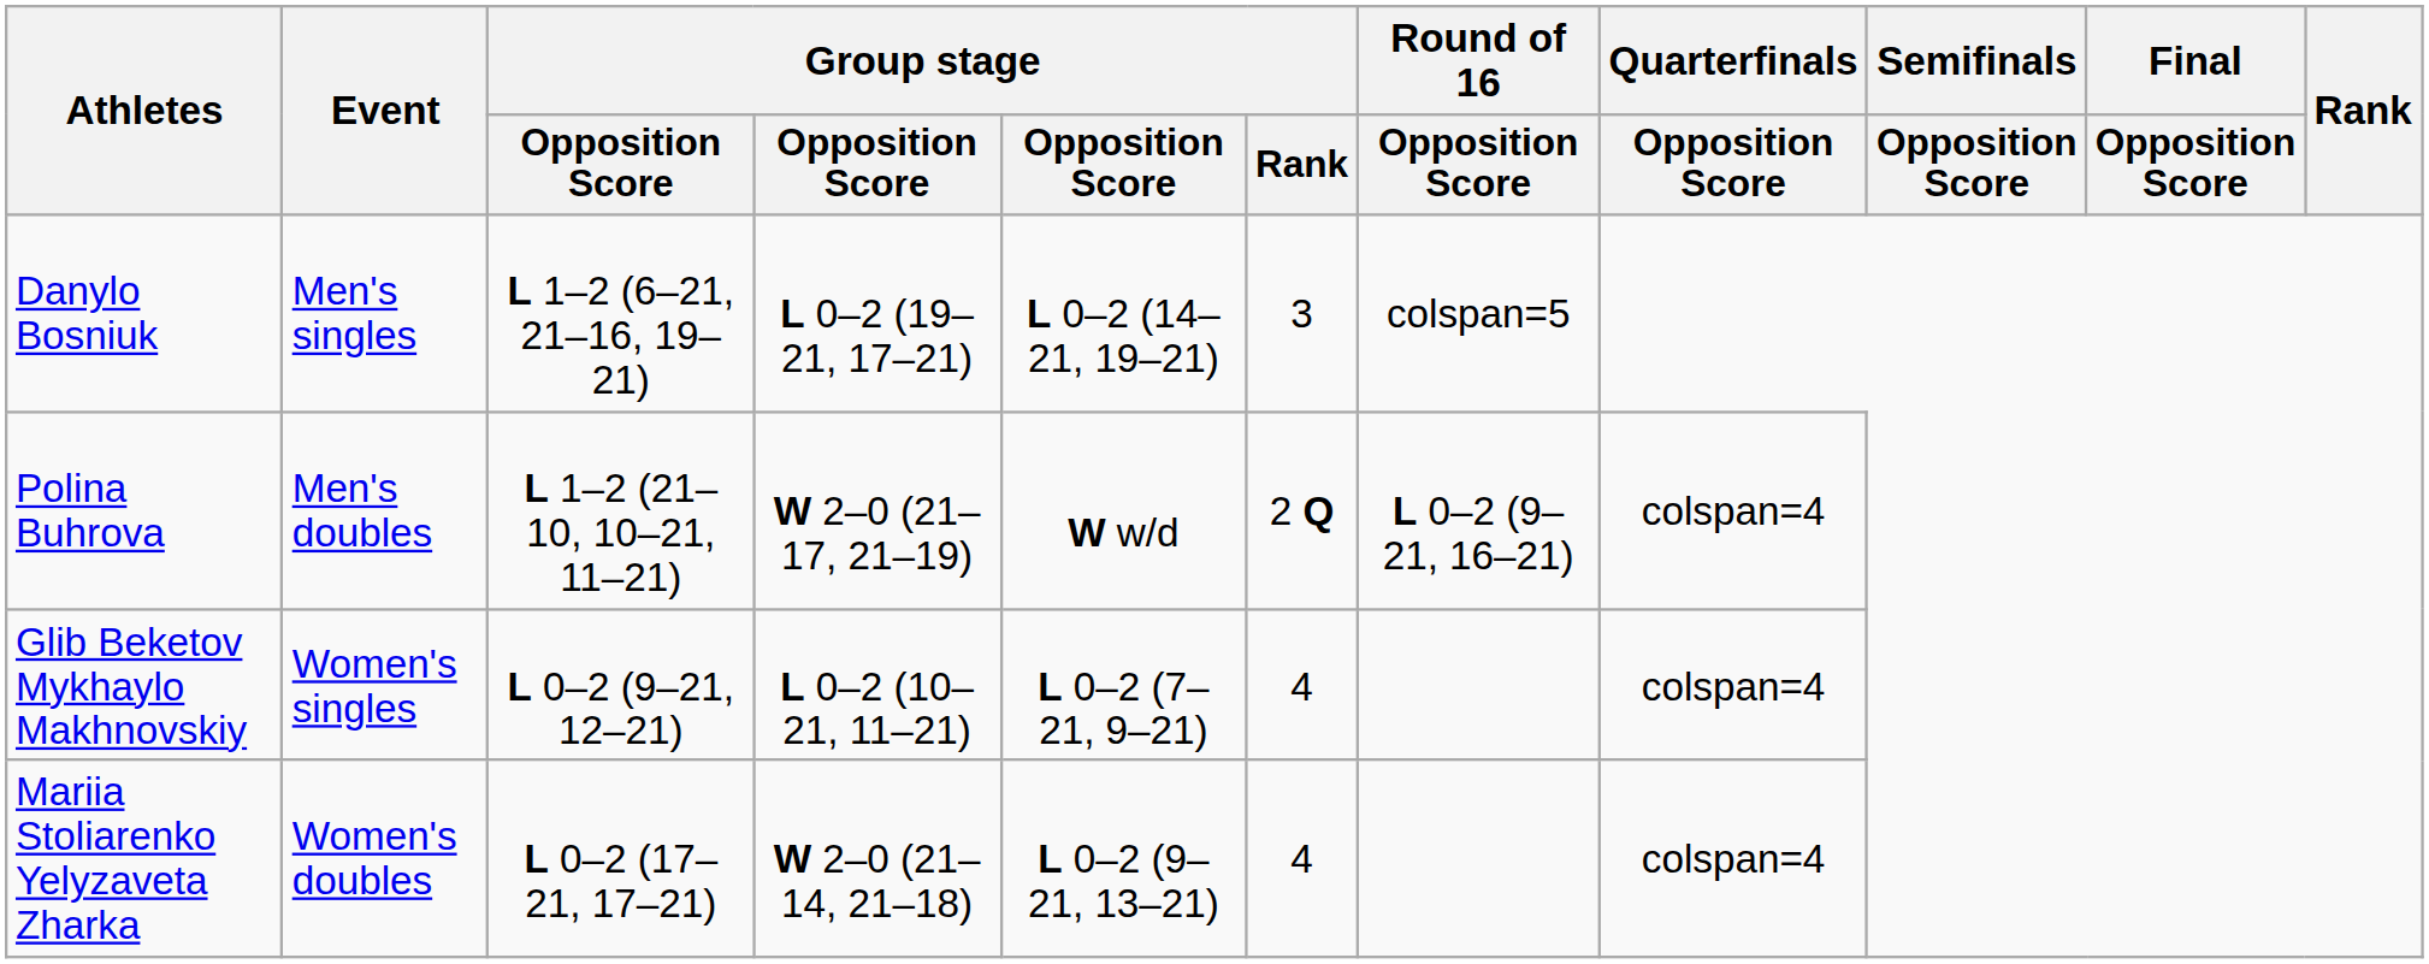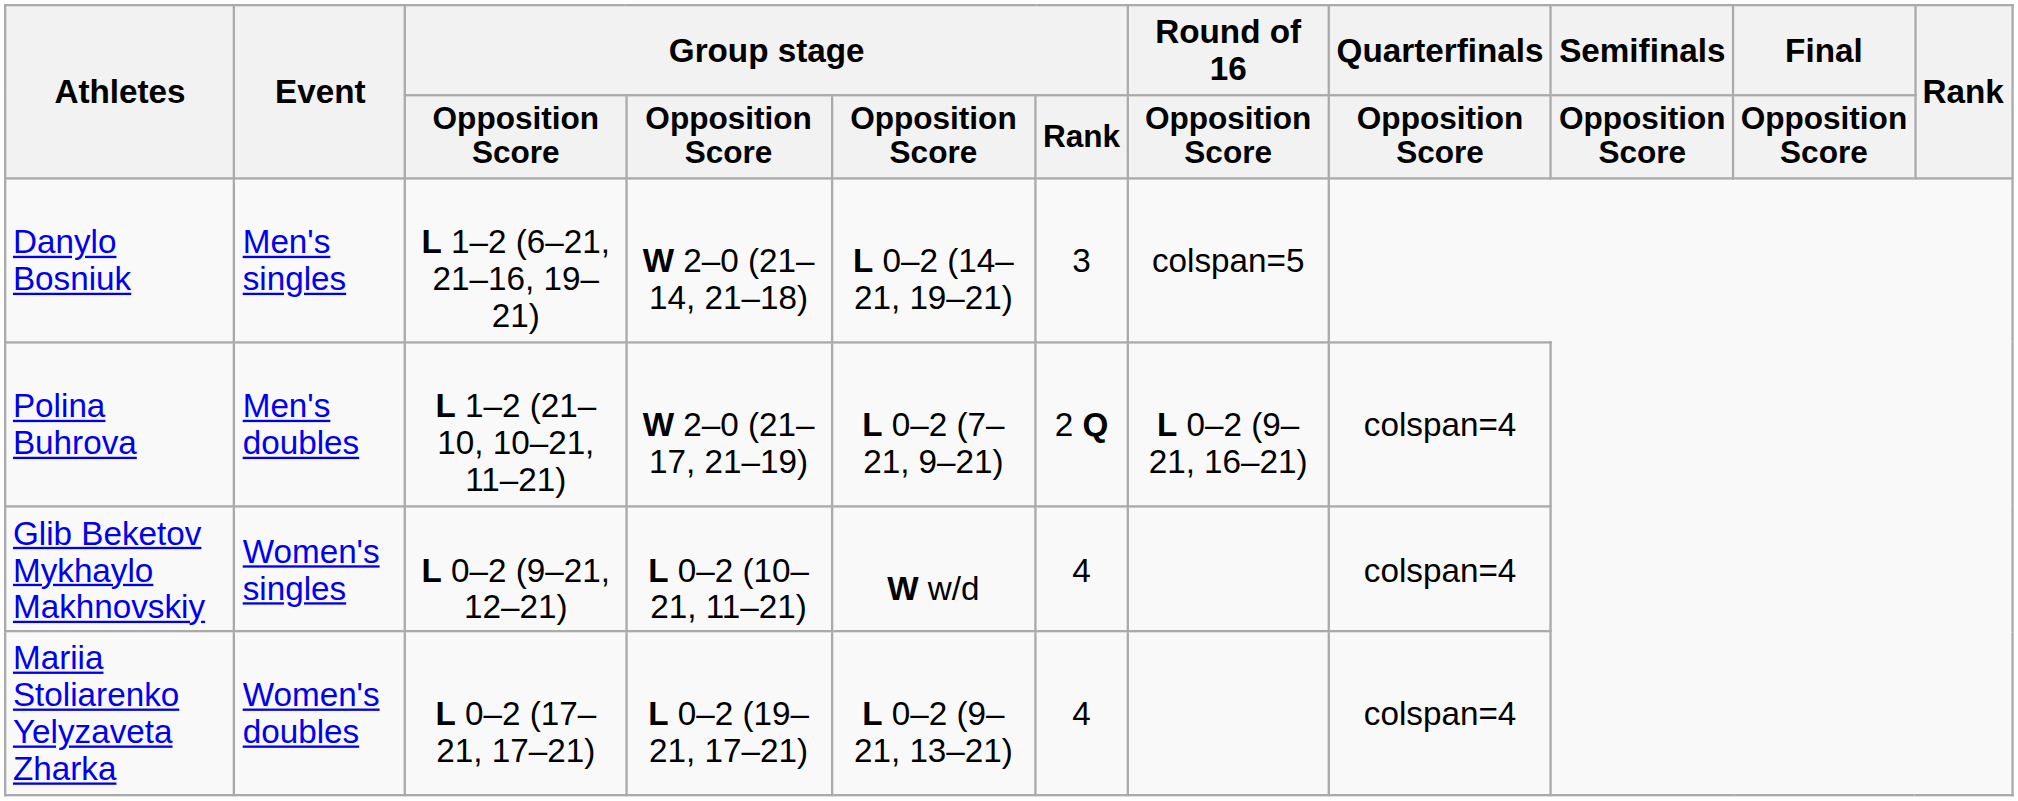Danylo Bosniuk | column 4: L 0–2 (19–21, 17–21) -> W 2–0 (21–14, 21–18)
Polina Buhrova | column 5: W w/d -> L 0–2 (7–21, 9–21)
Glib Beketov Mykhaylo Makhnovskiy | column 5: L 0–2 (7–21, 9–21) -> W w/d
Mariia Stoliarenko Yelyzaveta Zharka | column 4: W 2–0 (21–14, 21–18) -> L 0–2 (19–21, 17–21)
